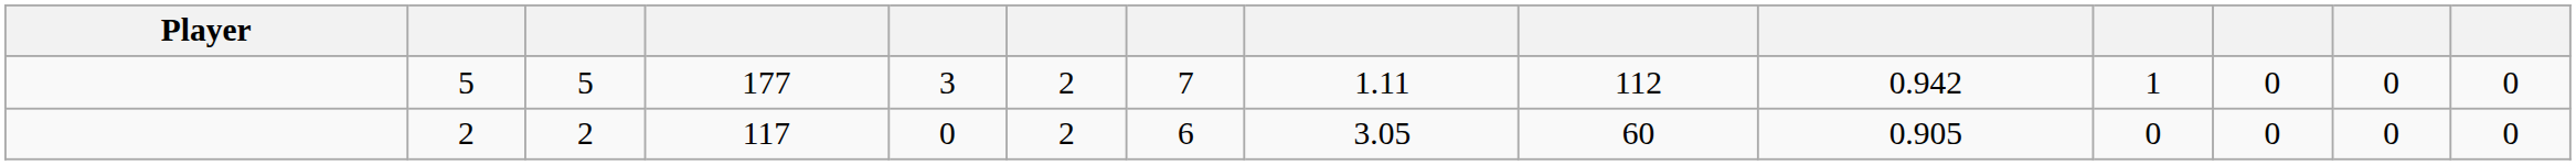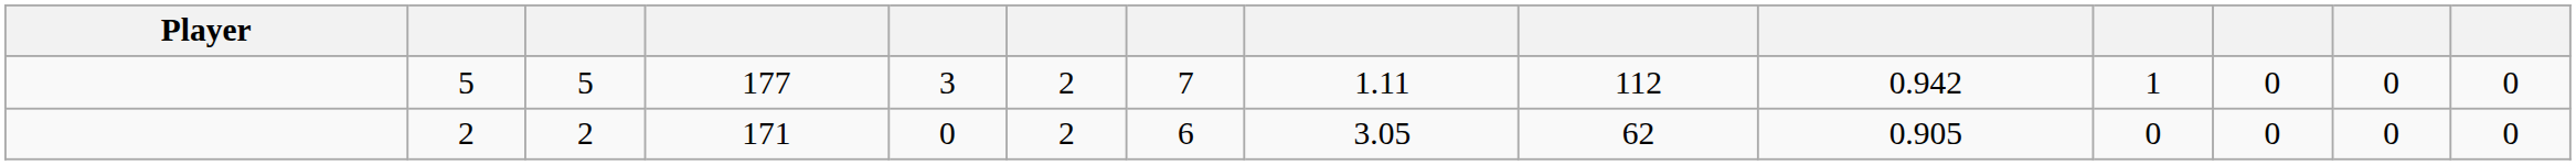row 3 | column 4: 117 -> 171
row 3 | column 9: 60 -> 62
